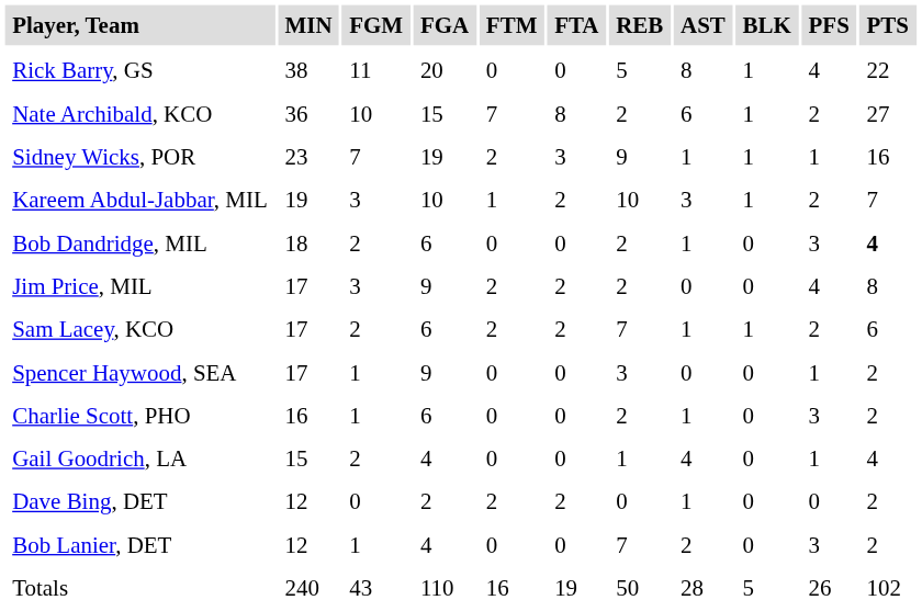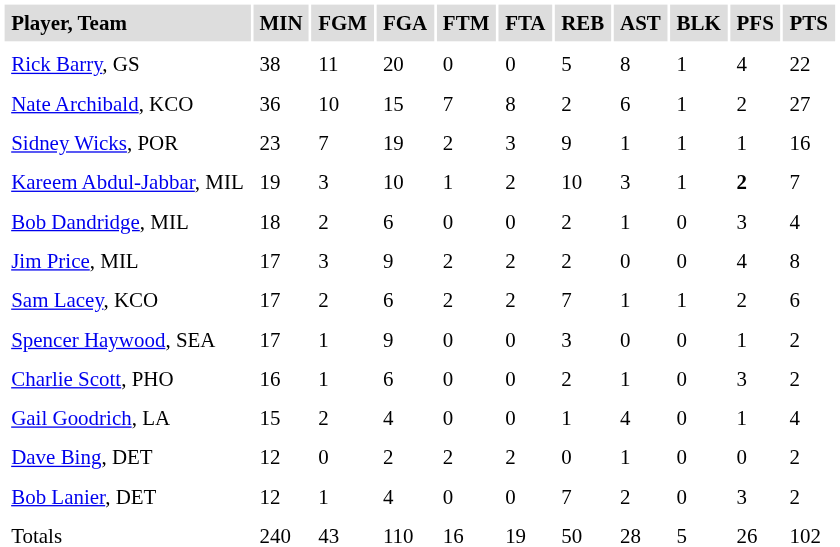Kareem Abdul-Jabbar, MIL | PFS: normal -> bold
Bob Dandridge, MIL | PTS: bold -> normal
